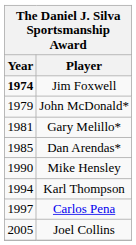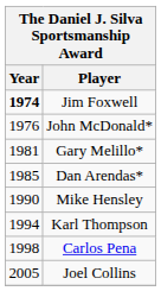John McDonald* | Year: 1979 -> 1976
Carlos Pena | Year: 1997 -> 1998
